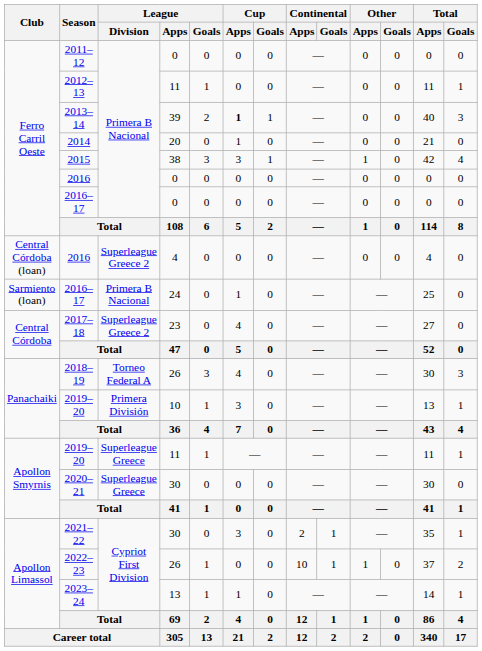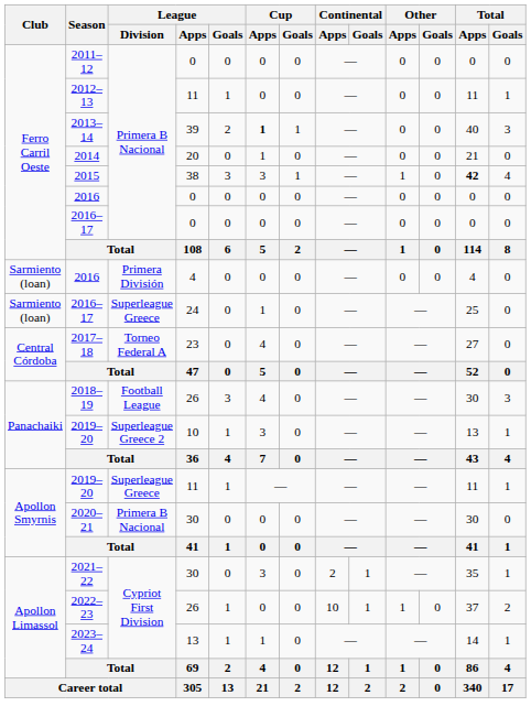2015 | Total / Apps: normal -> bold
2016 / 4 | Club: Central Córdoba (loan) -> Sarmiento (loan)
2016 / 4 | League / Division: Superleague Greece 2 -> Primera División
2016–17 / 24 | League / Division: Primera B Nacional -> Superleague Greece
2017–18 | League / Division: Superleague Greece 2 -> Torneo Federal A
2018–19 | League / Division: Torneo Federal A -> Football League
2019–20 / 10 | League / Division: Primera División -> Superleague Greece 2
2020–21 | League / Division: Superleague Greece -> Primera B Nacional
